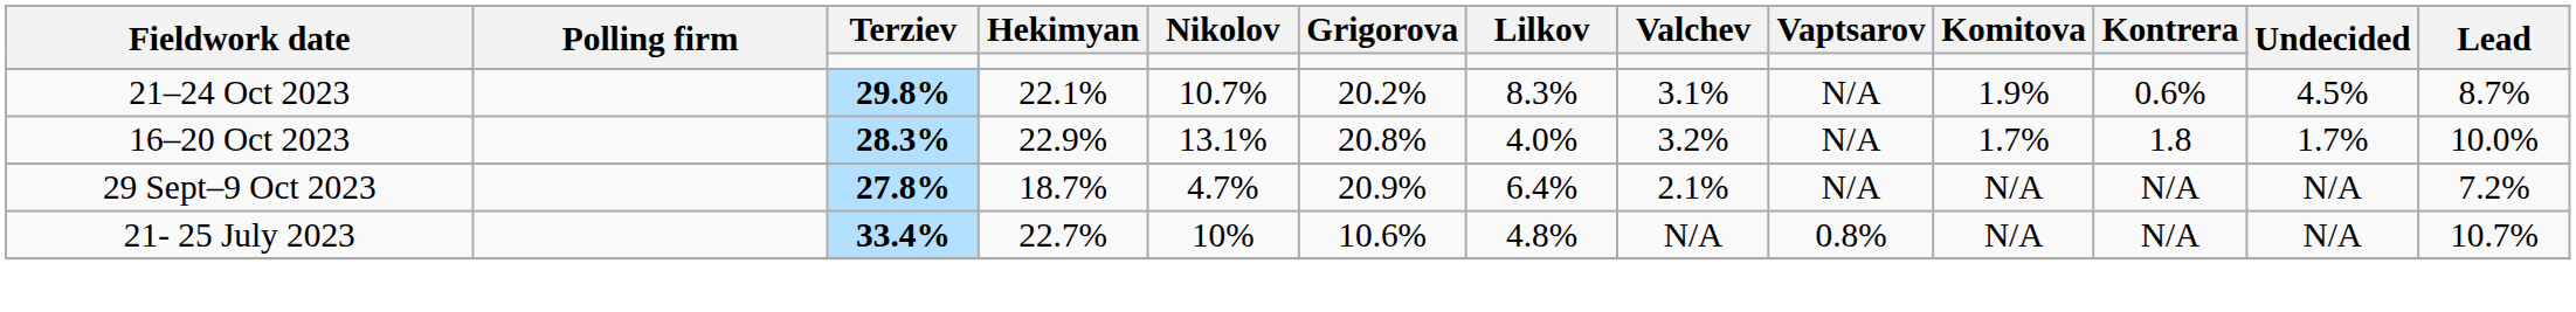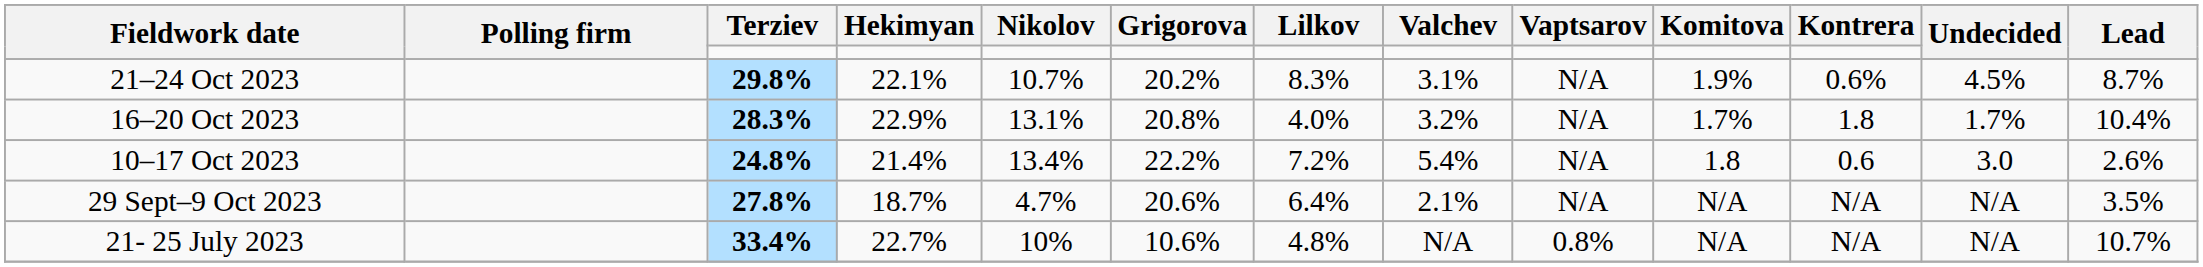16–20 Oct 2023 | Lead: 10.0% -> 10.4%
+ row: 10–17 Oct 2023 | 24.8% | 21.4% | 13.4% | 22.2% | 7.2% | 5.4% | N/A | 1.8 | 0.6 | 3.0 | 2.6%
29 Sept–9 Oct 2023 | Grigorova: 20.9% -> 20.6%
29 Sept–9 Oct 2023 | Lead: 7.2% -> 3.5%
